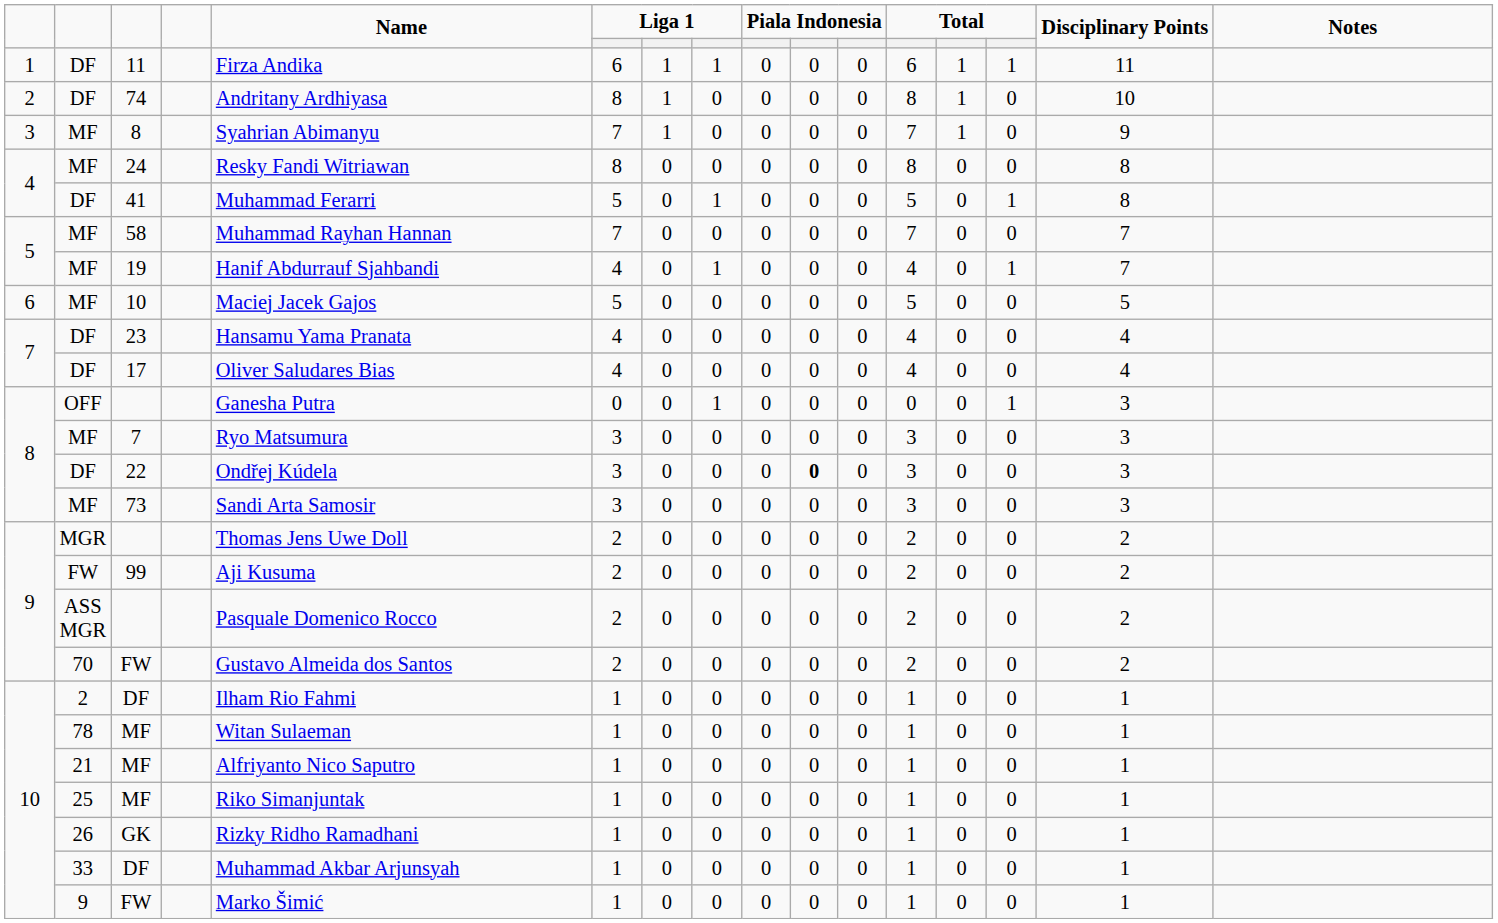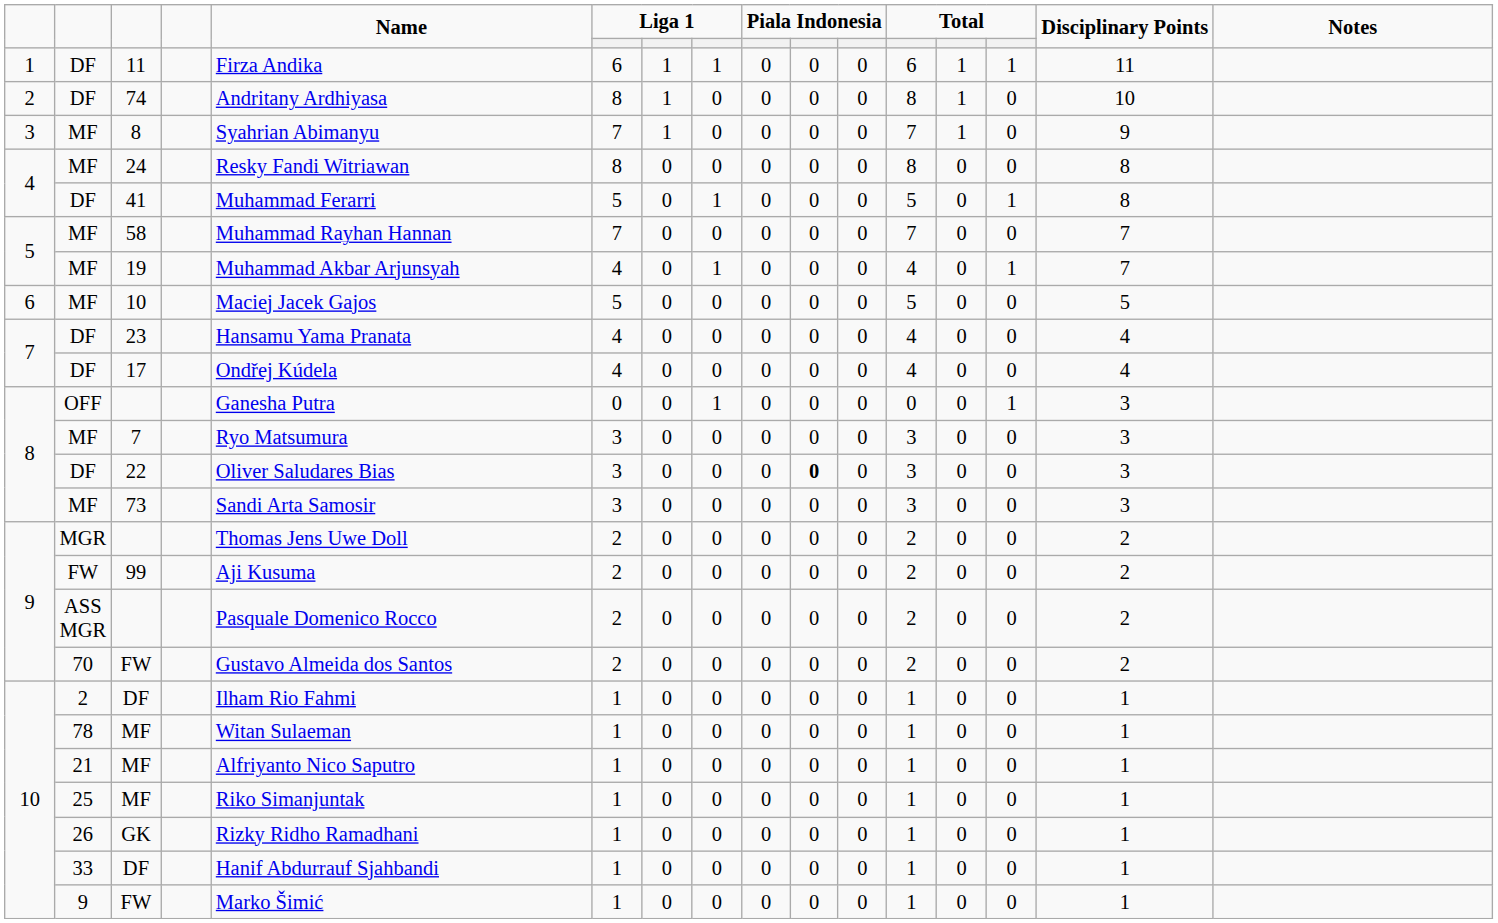19 | Name: Hanif Abdurrauf Sjahbandi -> Muhammad Akbar Arjunsyah
17 | Name: Oliver Saludares Bias -> Ondřej Kúdela
22 | Name: Ondřej Kúdela -> Oliver Saludares Bias
33 / DF | Name: Muhammad Akbar Arjunsyah -> Hanif Abdurrauf Sjahbandi
